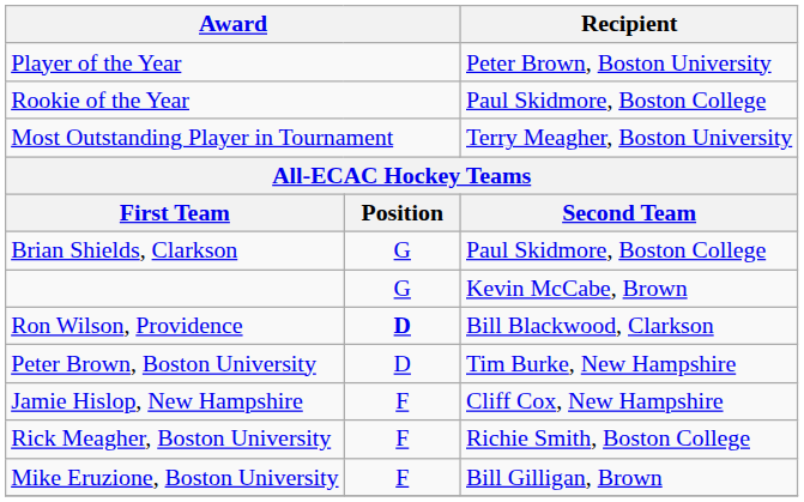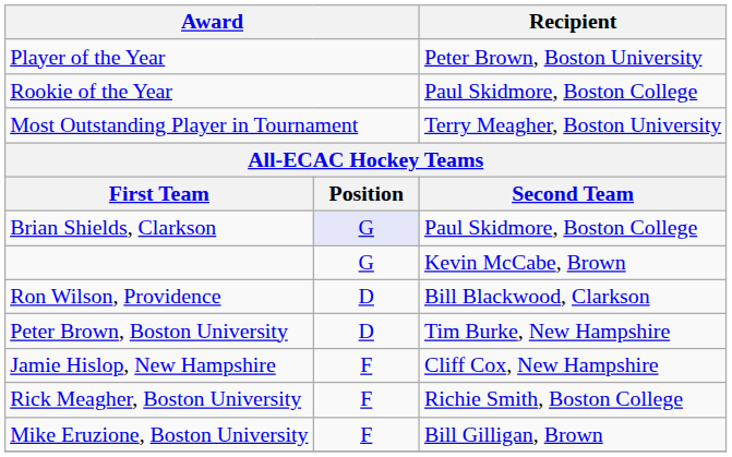Brian Shields, Clarkson | column 2: no background -> lavender background
Ron Wilson, Providence | column 2: bold -> normal
